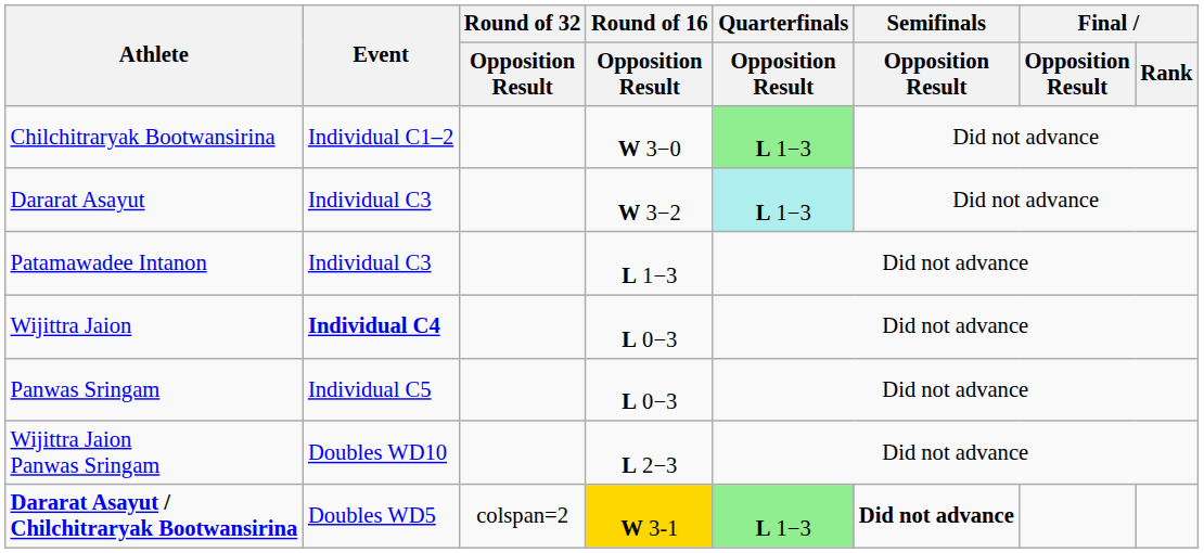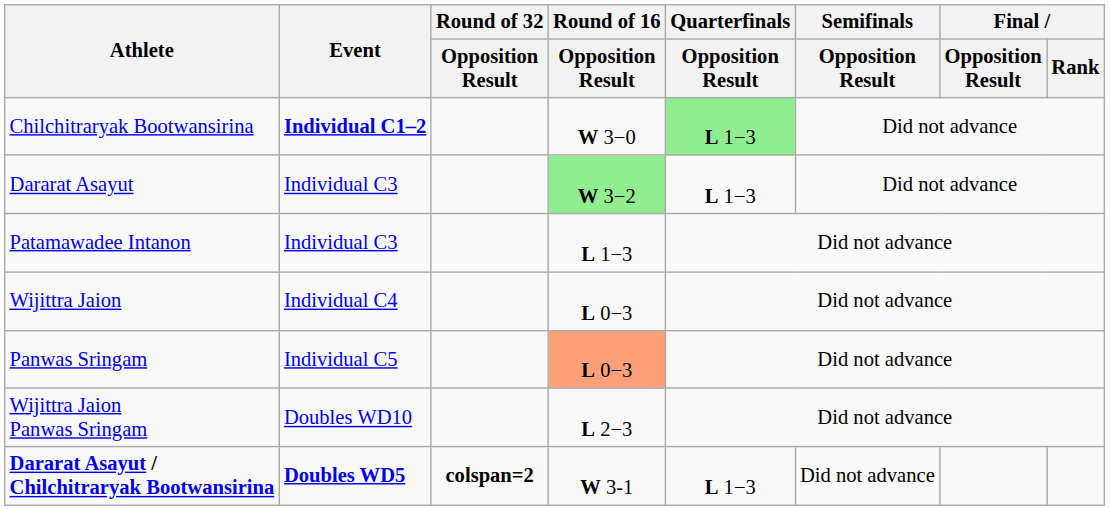Chilchitraryak Bootwansirina | Event: normal -> bold
Dararat Asayut | Round of 16 / Opposition Result: no background -> lightgreen background
Dararat Asayut | Quarterfinals / Opposition Result: paleturquoise background -> no background
Wijittra Jaion | Event: bold -> normal
Panwas Sringam | Round of 16 / Opposition Result: no background -> lightsalmon background
Dararat Asayut / Chilchitraryak Bootwansirina | Event: normal -> bold
Dararat Asayut / Chilchitraryak Bootwansirina | Round of 32 / Opposition Result: normal -> bold
Dararat Asayut / Chilchitraryak Bootwansirina | Round of 16 / Opposition Result: gold background -> no background
Dararat Asayut / Chilchitraryak Bootwansirina | Quarterfinals / Opposition Result: lightgreen background -> no background
Dararat Asayut / Chilchitraryak Bootwansirina | Semifinals / Opposition Result: bold -> normal
